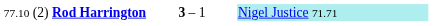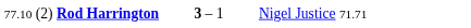77.10 (2) Rod Harrington | column 3: paleturquoise background -> no background
